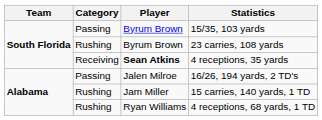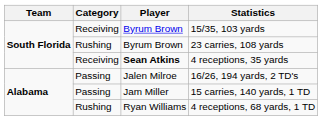15/35, 103 yards | Category: Passing -> Receiving
15 carries, 140 yards, 1 TD | Category: Rushing -> Passing
